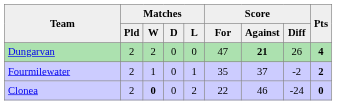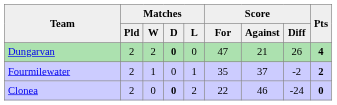Dungarvan | Matches / D: normal -> bold
Dungarvan | Score / Against: bold -> normal
Clonea | Matches / W: bold -> normal
Clonea | Matches / D: normal -> bold
